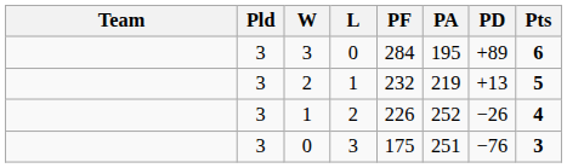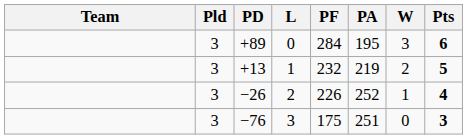columns swapped: W <-> PD
